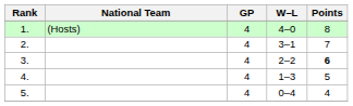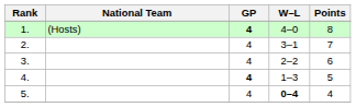1. | GP: normal -> bold
3. | Points: bold -> normal
4. | GP: normal -> bold
5. | W–L: normal -> bold
